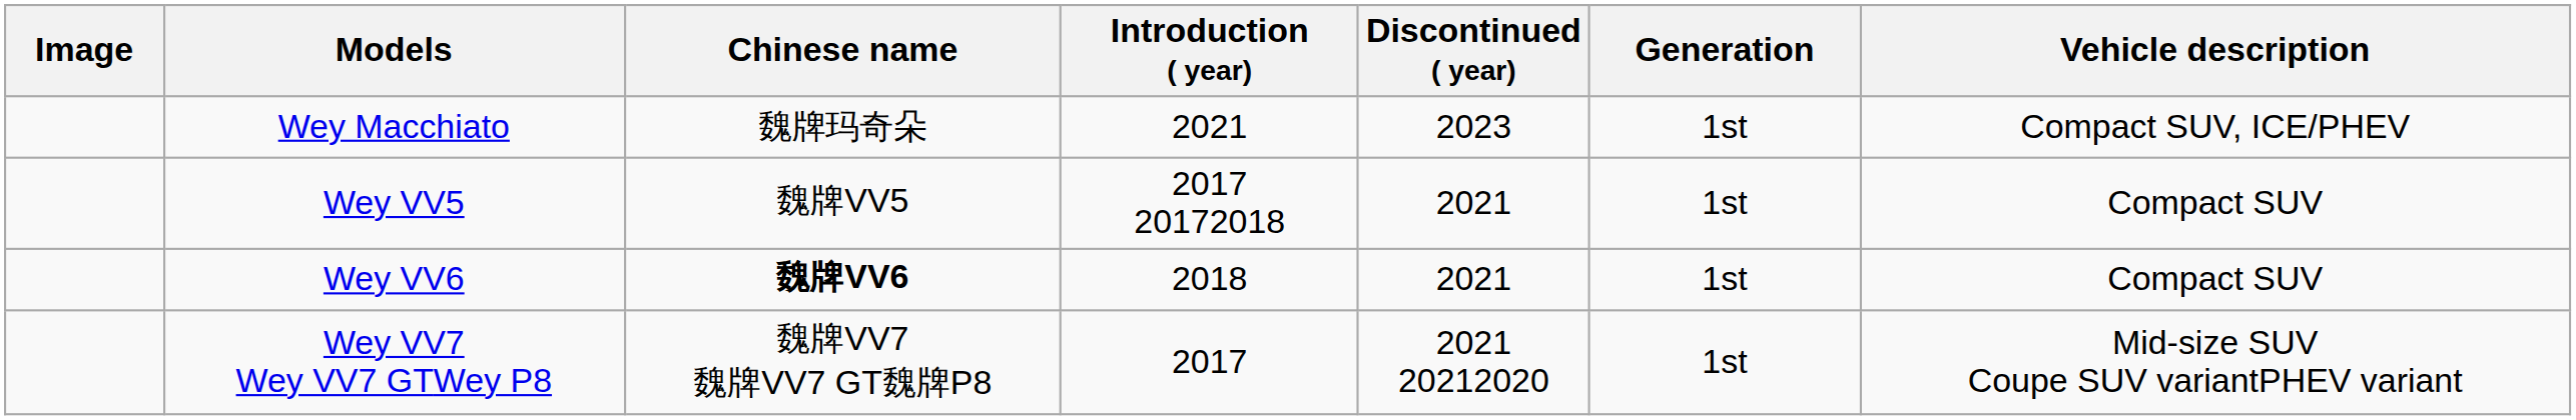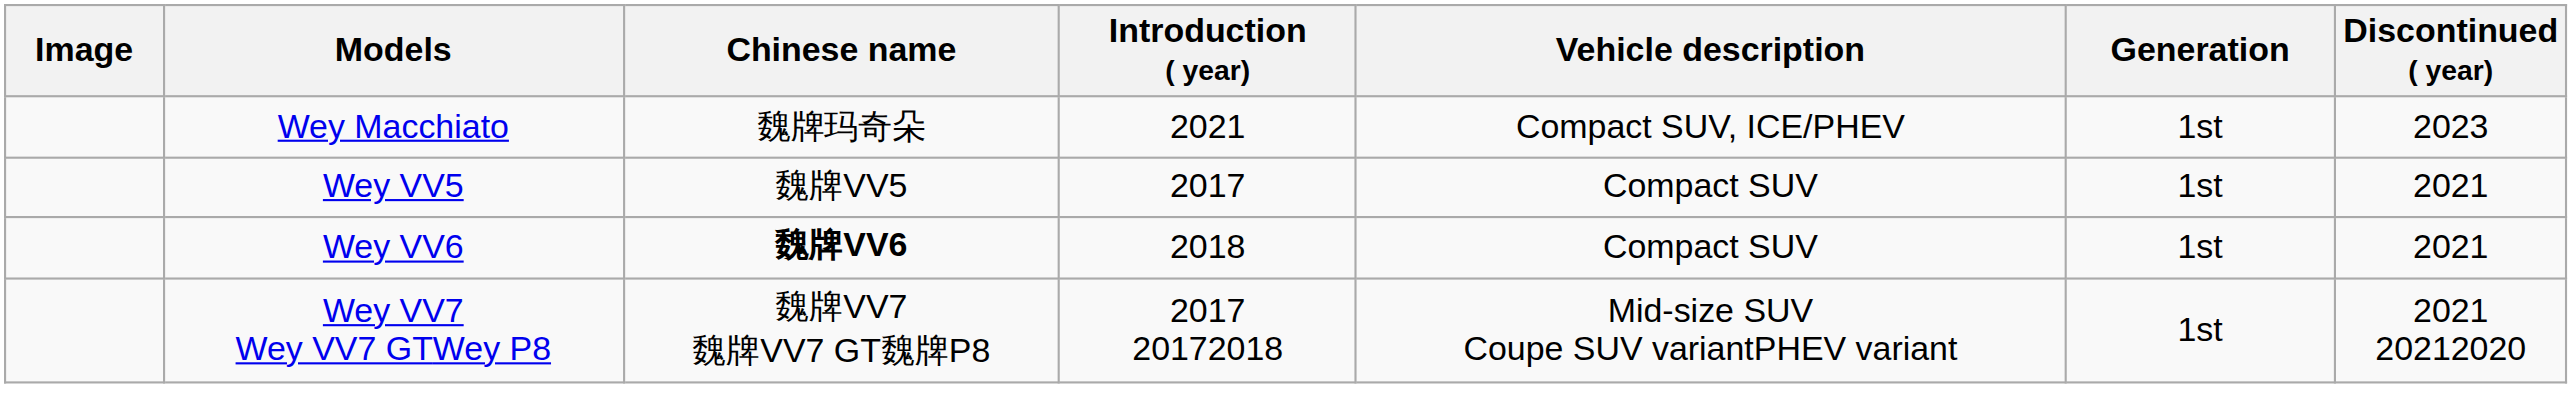columns swapped: Discontinued ( year) <-> Vehicle description
Wey VV5 | Introduction ( year): 2017 20172018 -> 2017
Wey VV7 Wey VV7 GTWey P8 | Introduction ( year): 2017 -> 2017 20172018
